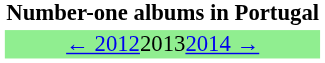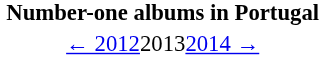row 2 | column 1: lightgreen background -> no background
